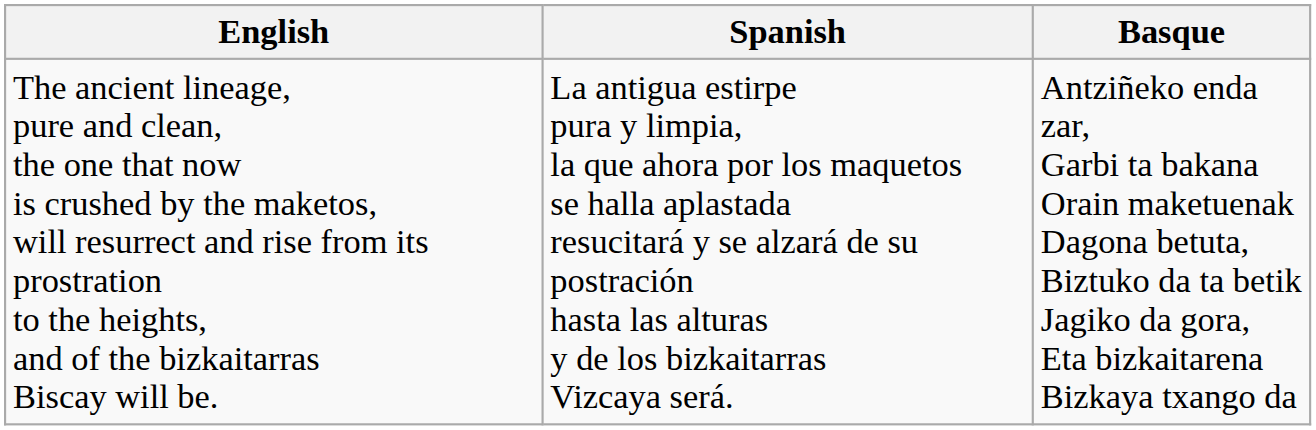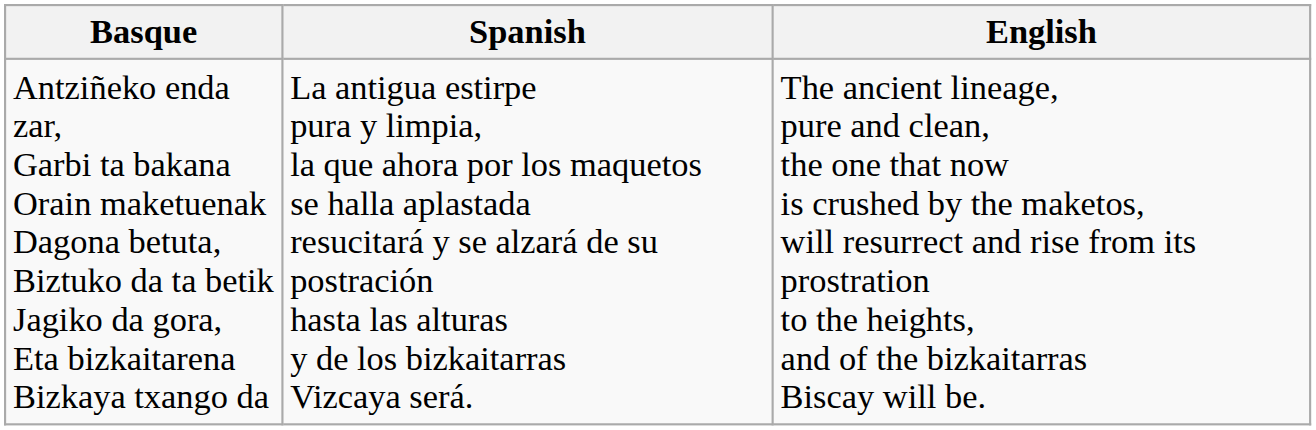columns swapped: Basque <-> English
